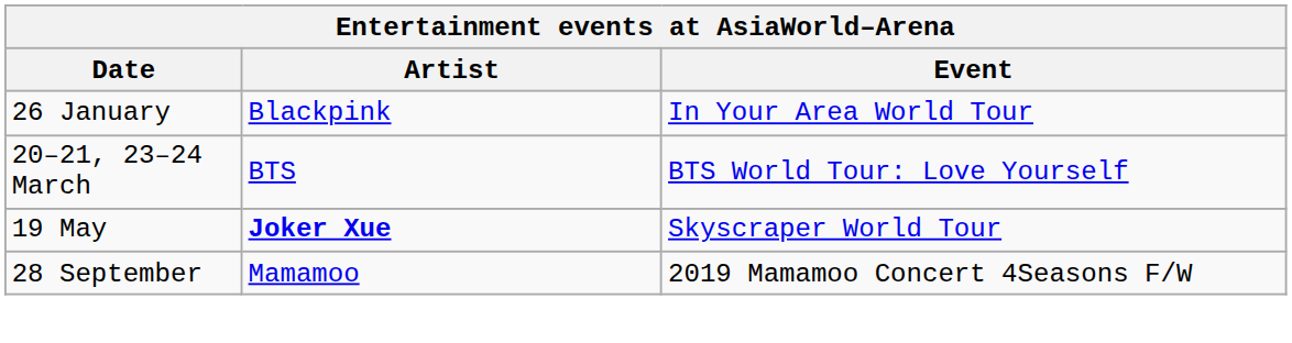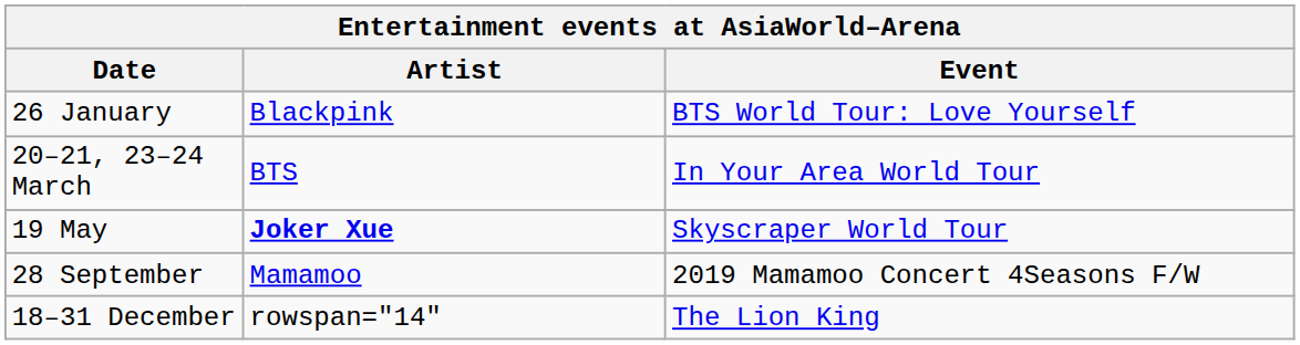26 January | Event: In Your Area World Tour -> BTS World Tour: Love Yourself
20–21, 23–24 March | Event: BTS World Tour: Love Yourself -> In Your Area World Tour
+ row: 18–31 December | rowspan="14" | The Lion King
